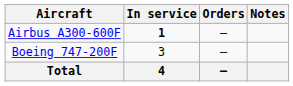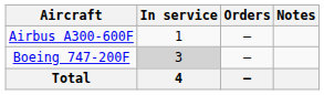Airbus A300-600F | In service: bold -> normal
Boeing 747-200F | In service: no background -> lightgrey background
